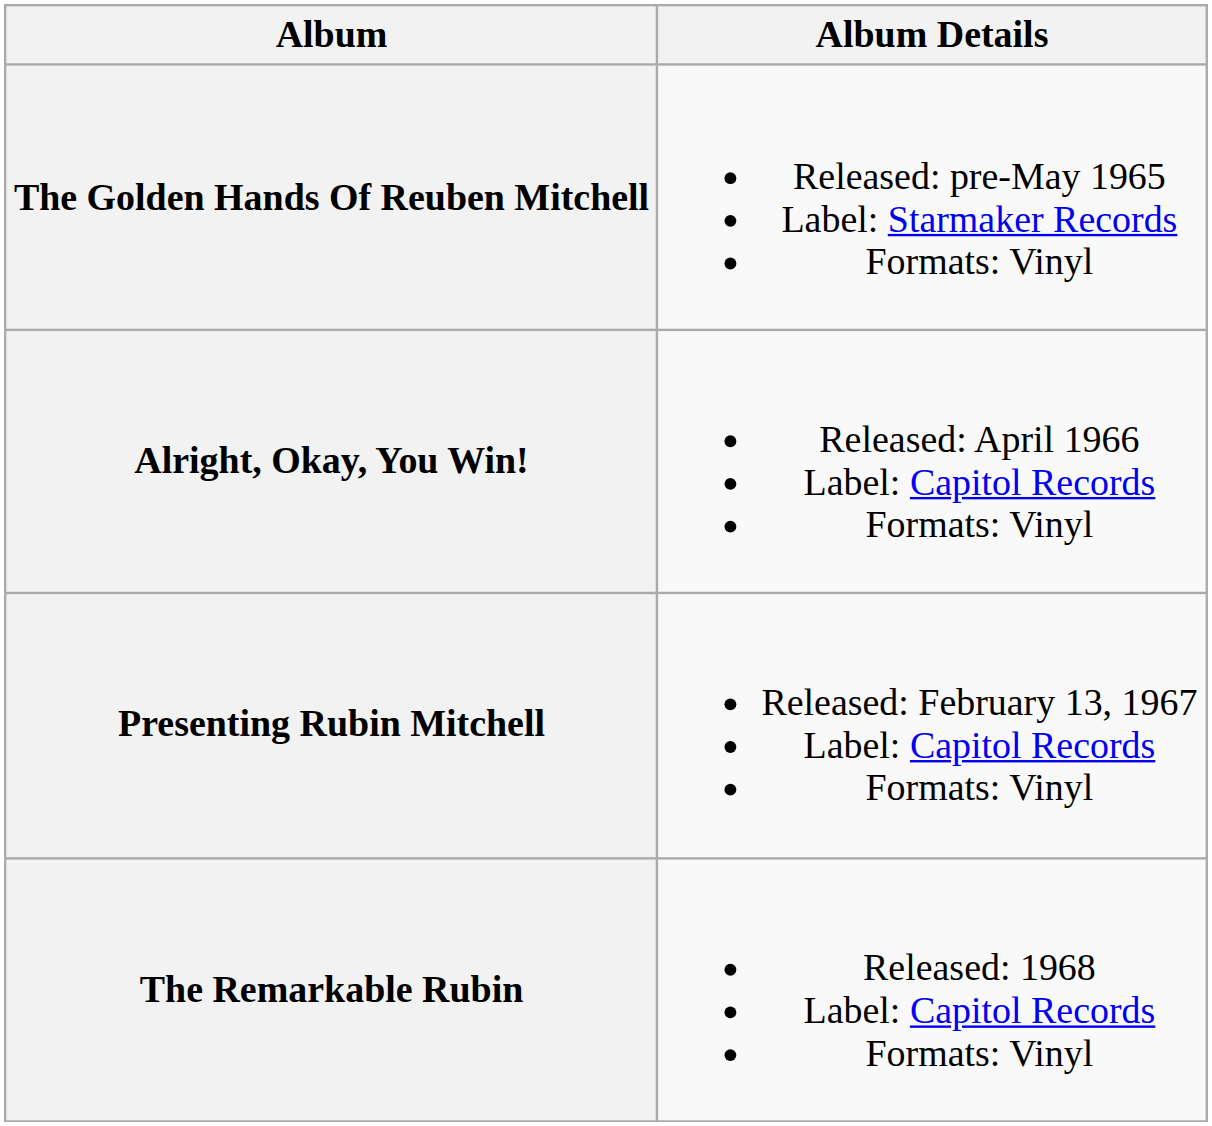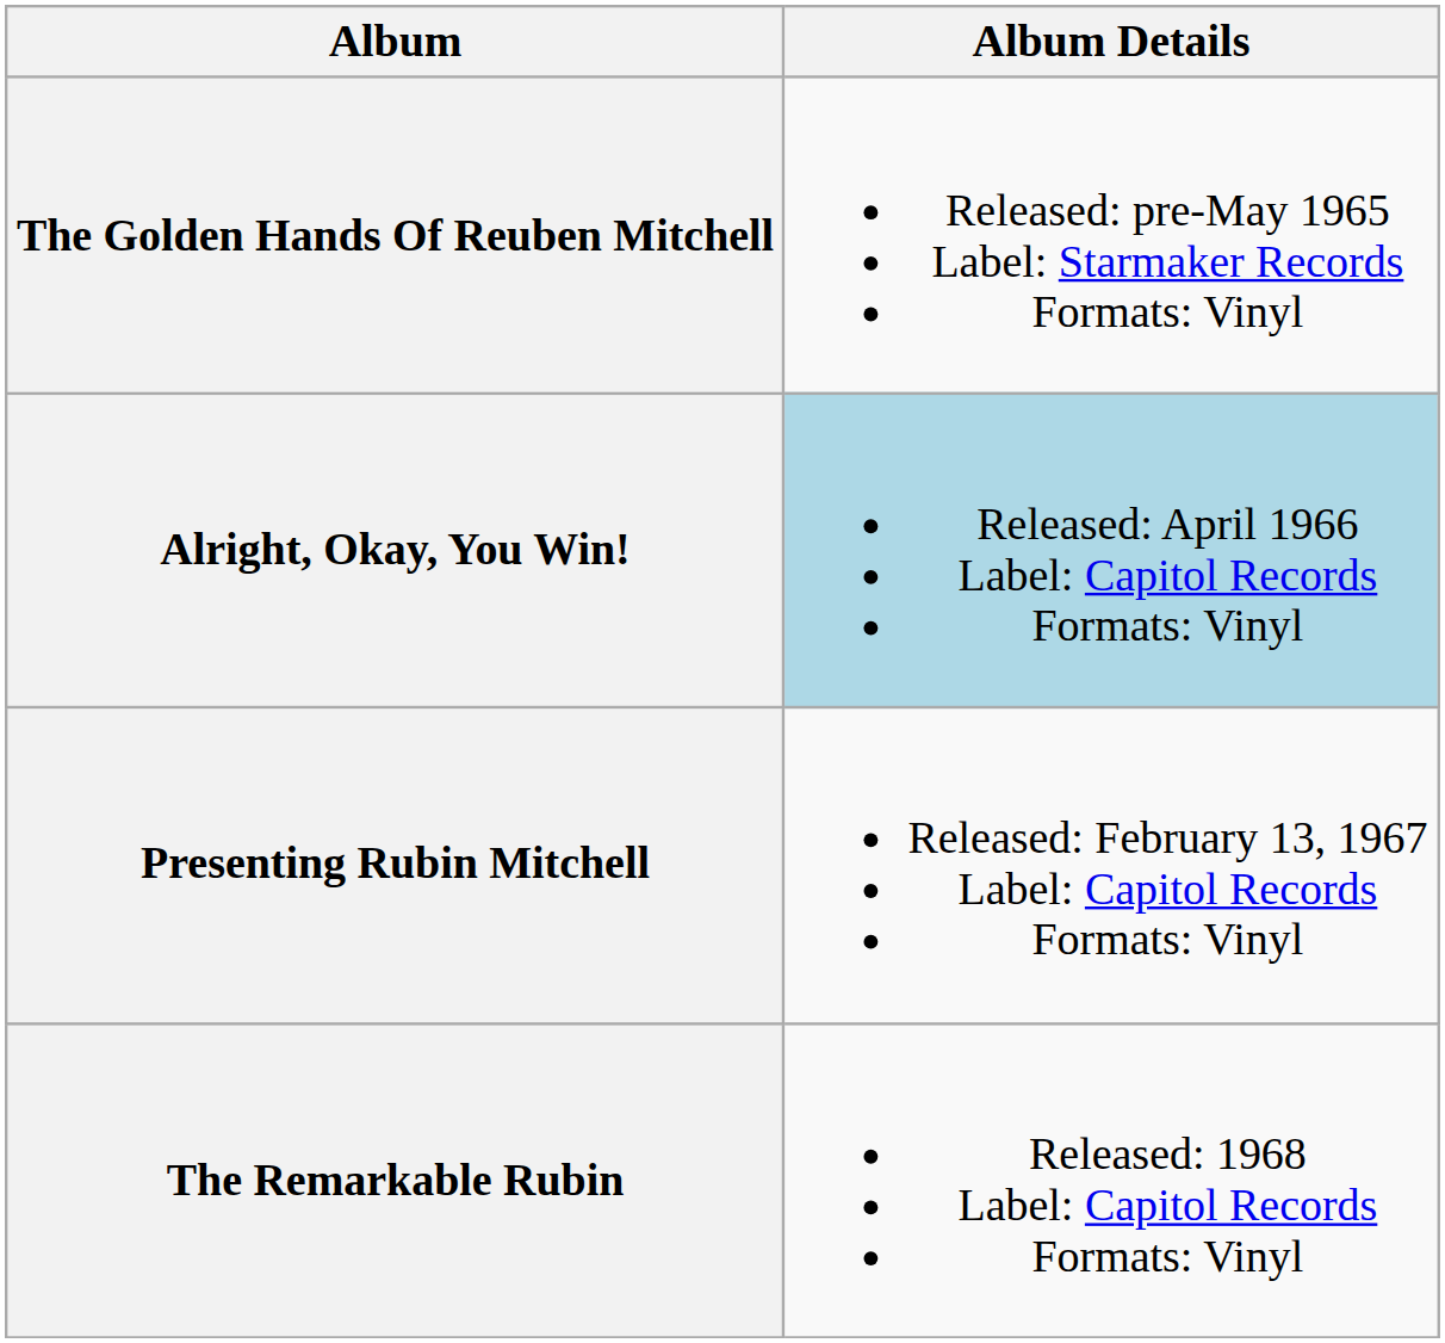Alright, Okay, You Win! | Album Details: no background -> lightblue background
